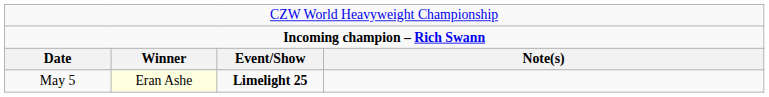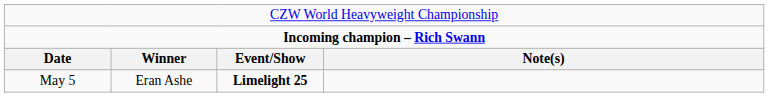May 5 | column 2: lightyellow background -> no background
